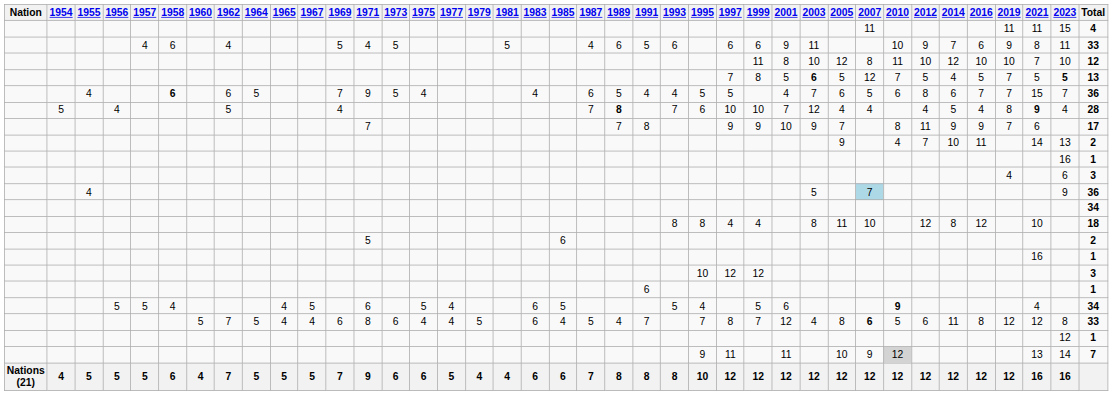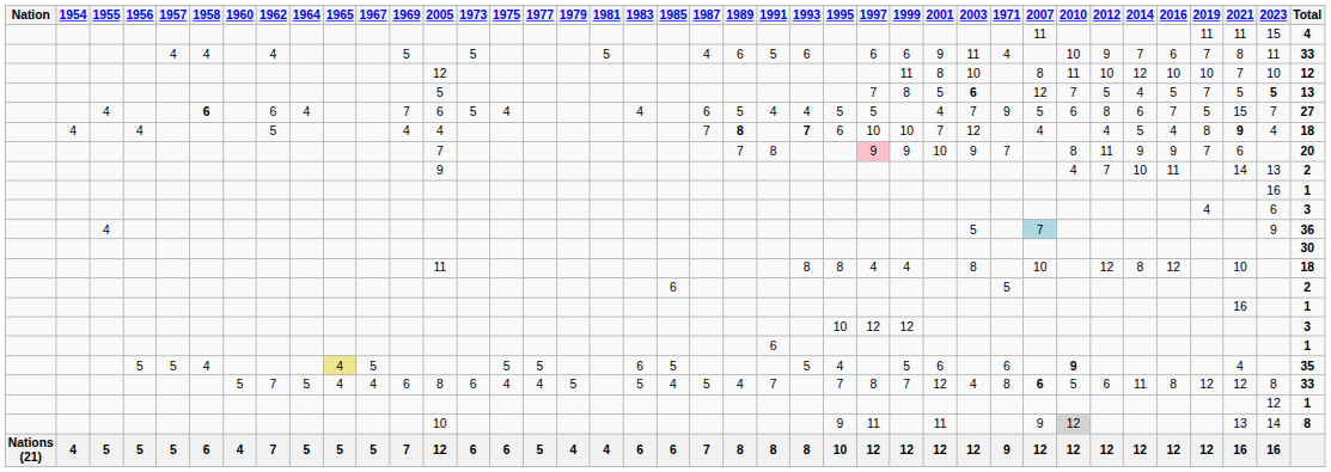columns swapped: 1971 <-> 2005
row 3 | 1958: 6 -> 4
row 3 | 2019: 9 -> 7
row 6 | 1964: 5 -> 4
row 6 | 2019: 7 -> 5
row 6 | Total: 36 -> 27
row 7 | 1954: 5 -> 4
row 7 | 1993: normal -> bold
row 7 | Total: 28 -> 18
row 8 | 1997: no background -> pink background
row 8 | Total: 17 -> 20
row 13 | Total: 34 -> 30
row 19 | 1965: no background -> khaki background
row 19 | 1977: 4 -> 5
row 19 | Total: 34 -> 35
row 20 | 1983: 6 -> 5
row 22 | Total: 7 -> 8
